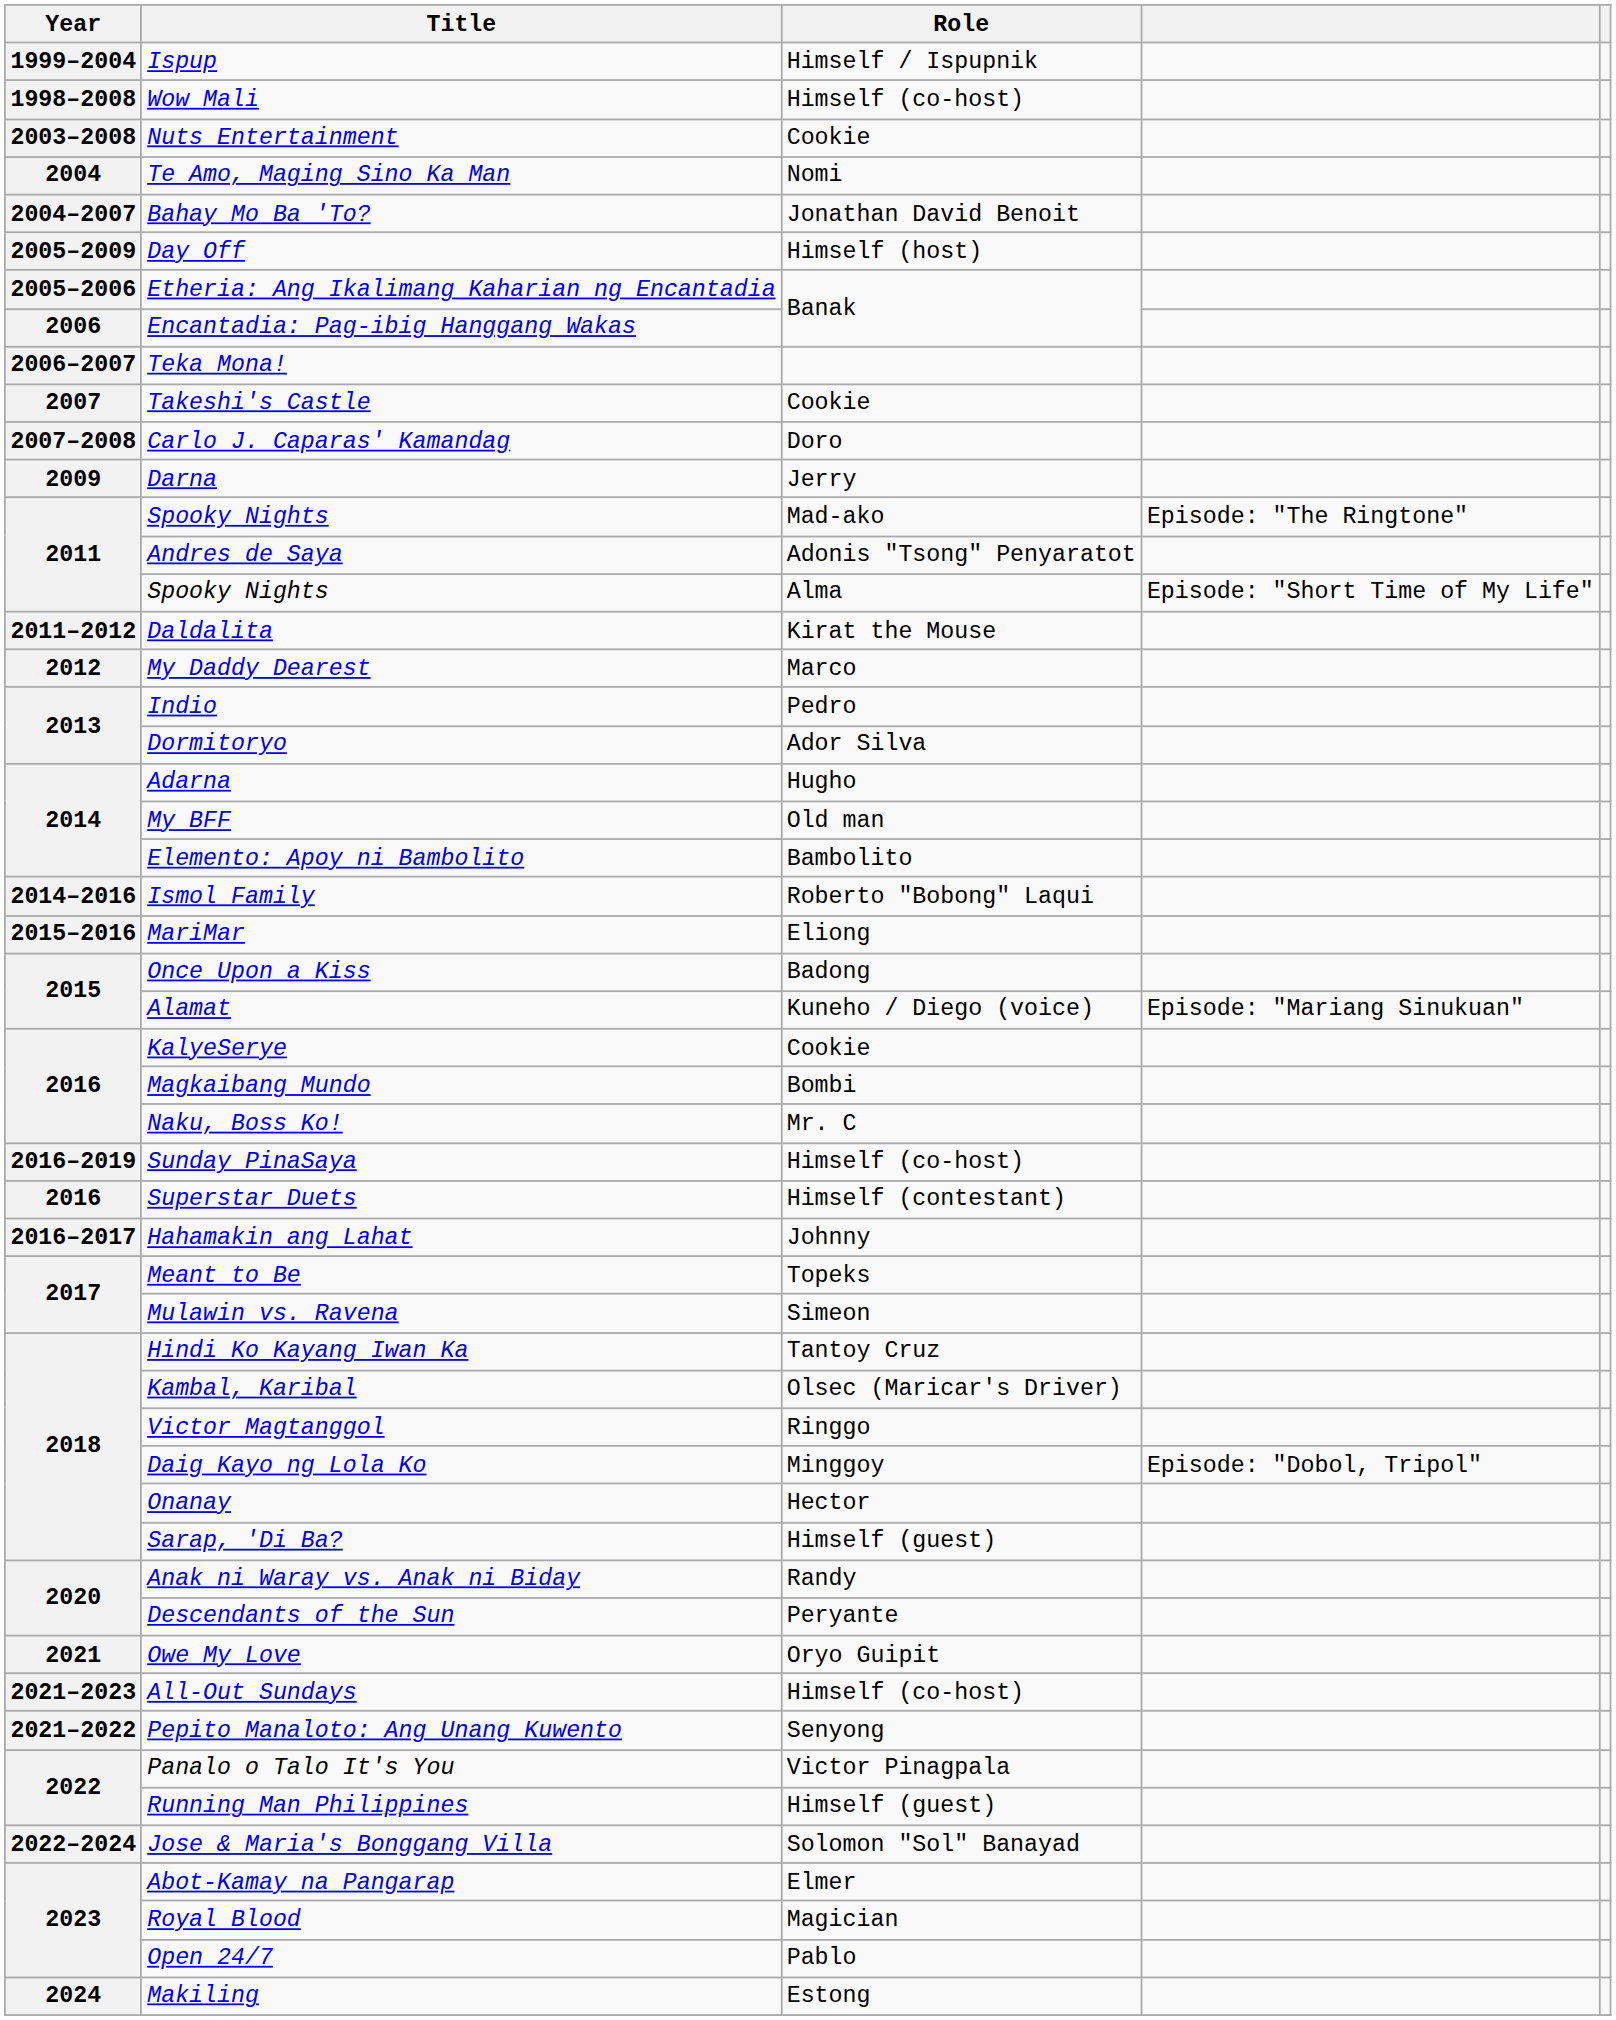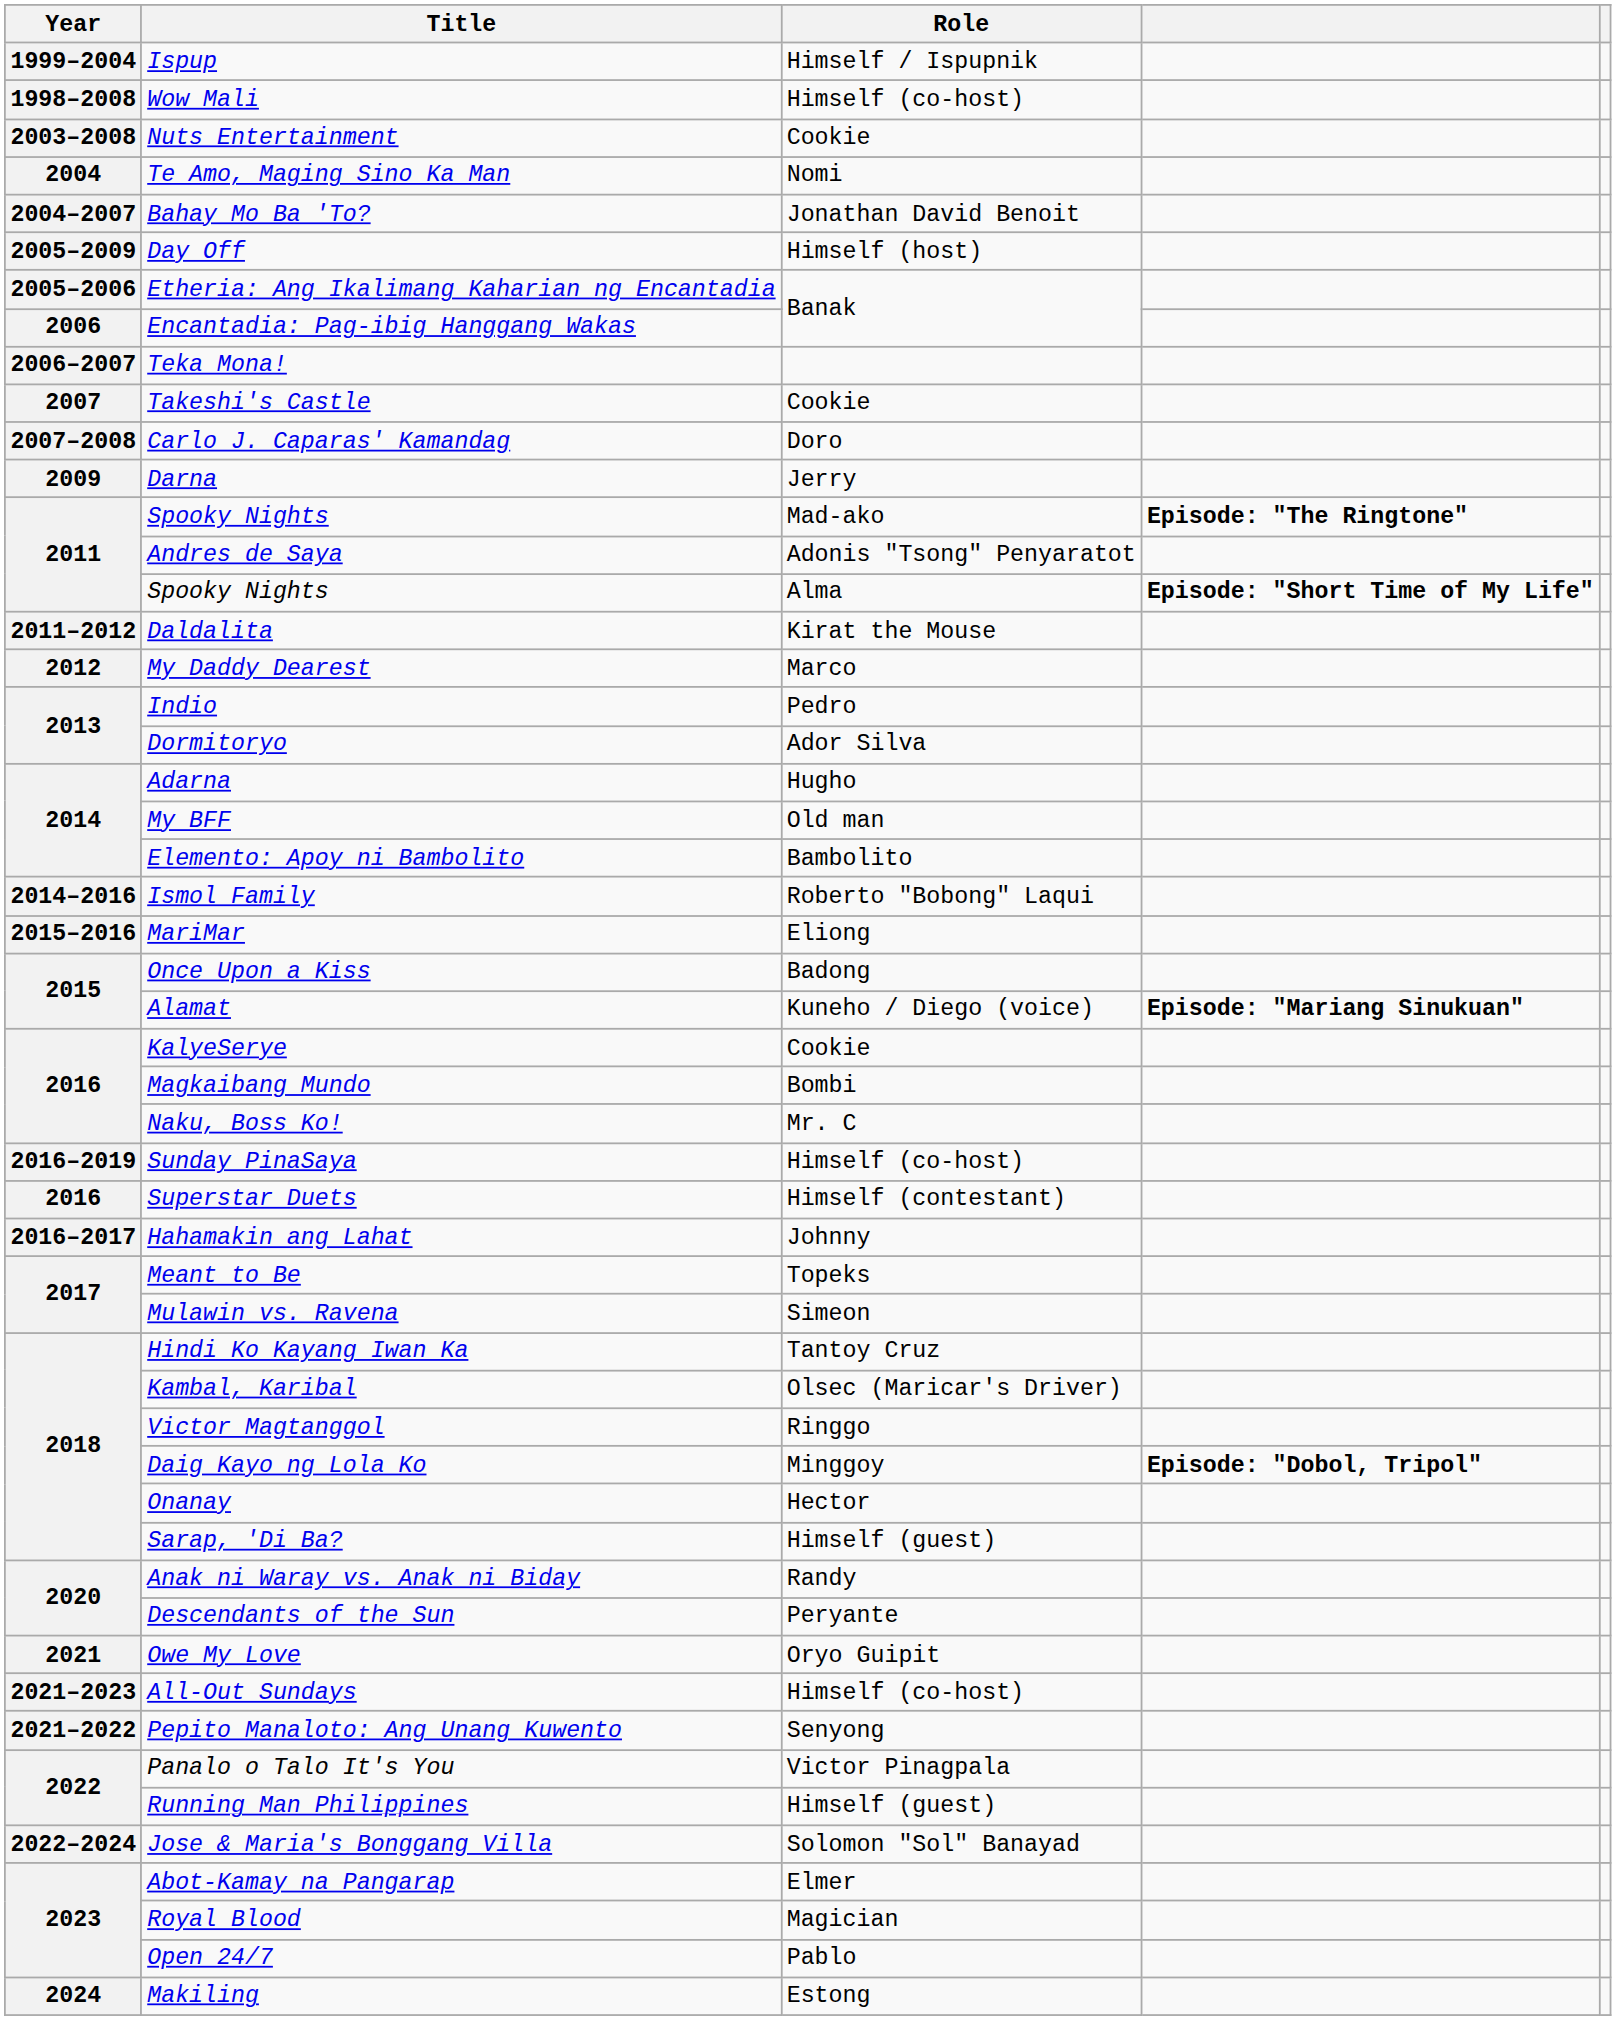Spooky Nights / Mad-ako | column 4: normal -> bold
Spooky Nights / Alma | column 4: normal -> bold
Alamat | column 4: normal -> bold
Daig Kayo ng Lola Ko | column 4: normal -> bold
